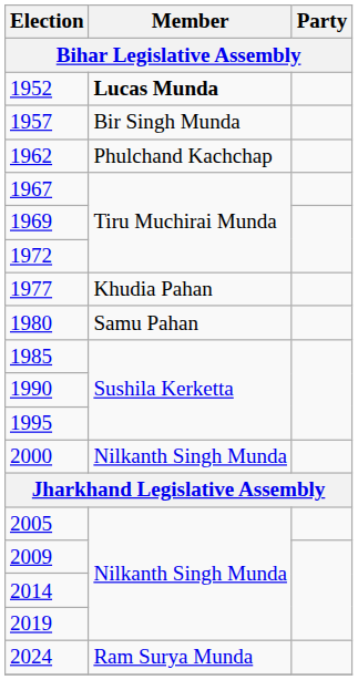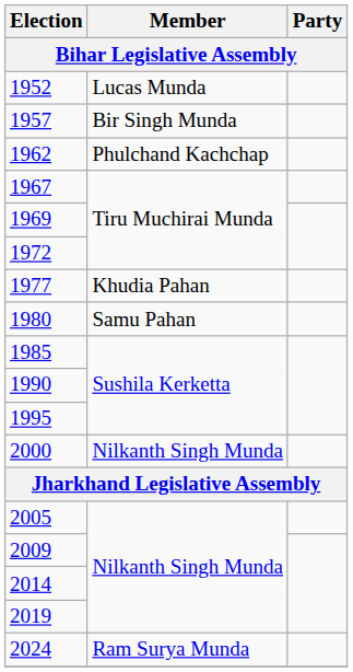1952 | Member: bold -> normal
